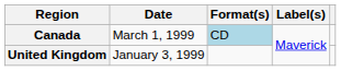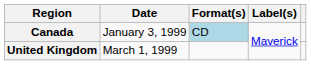Canada | Date: March 1, 1999 -> January 3, 1999
United Kingdom | Date: January 3, 1999 -> March 1, 1999
